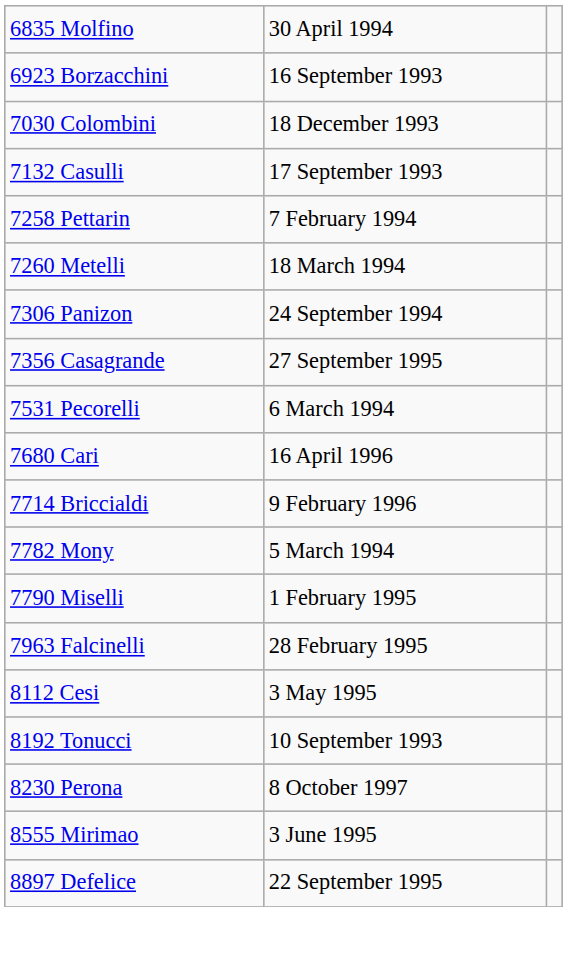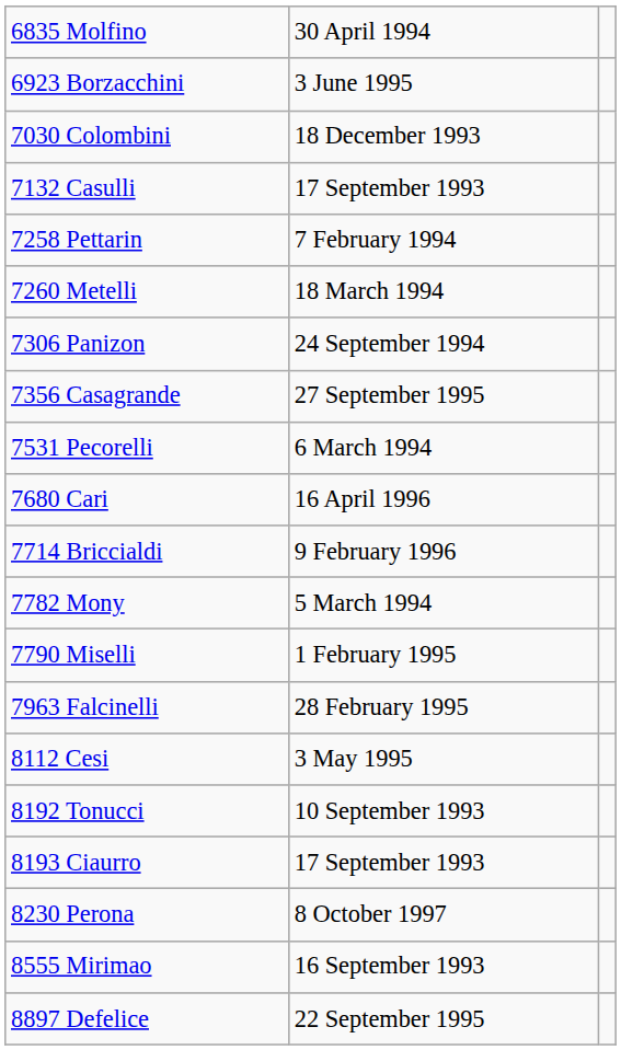6923 Borzacchini | column 2: 16 September 1993 -> 3 June 1995
+ row: 8193 Ciaurro | 17 September 1993
8555 Mirimao | column 2: 3 June 1995 -> 16 September 1993
